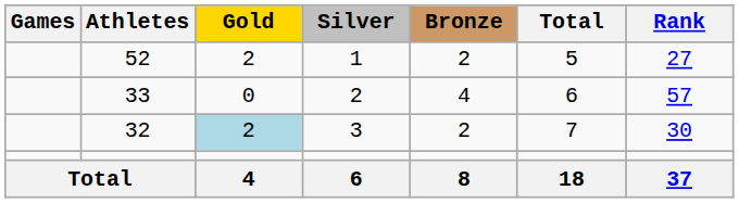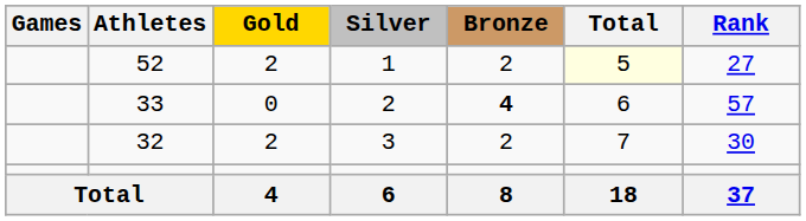52 | Total: no background -> lightyellow background
33 | Bronze: normal -> bold
32 | Gold: lightblue background -> no background
